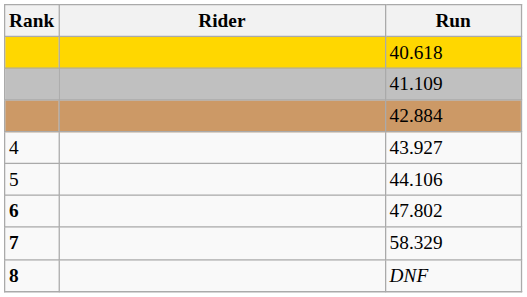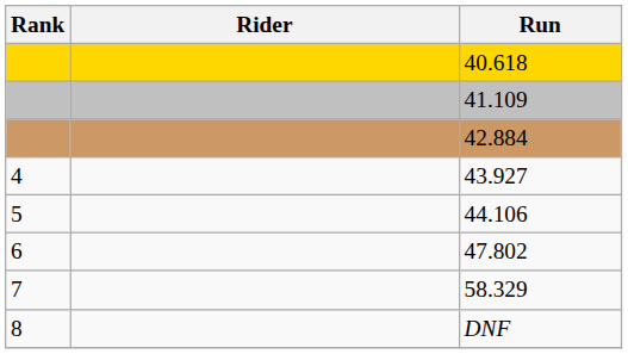47.802 | Rank: bold -> normal
58.329 | Rank: bold -> normal
DNF | Rank: bold -> normal
